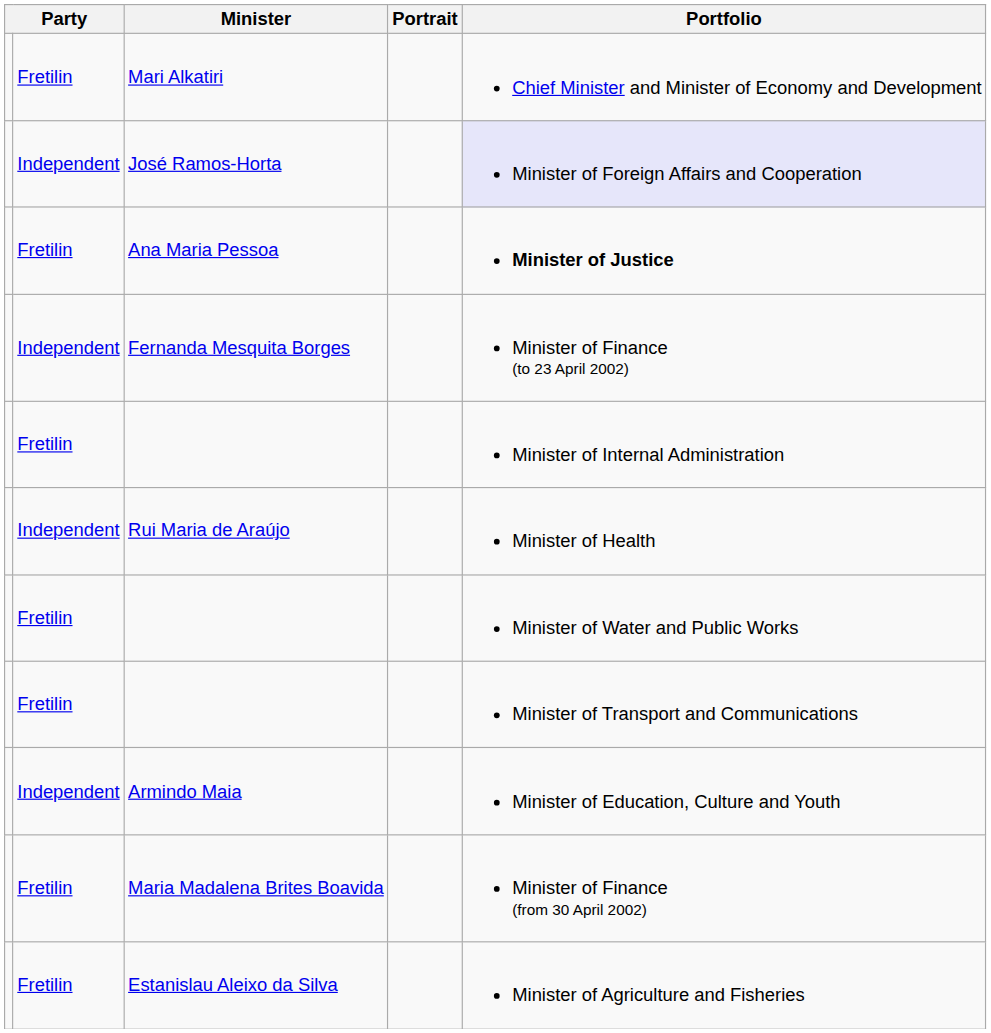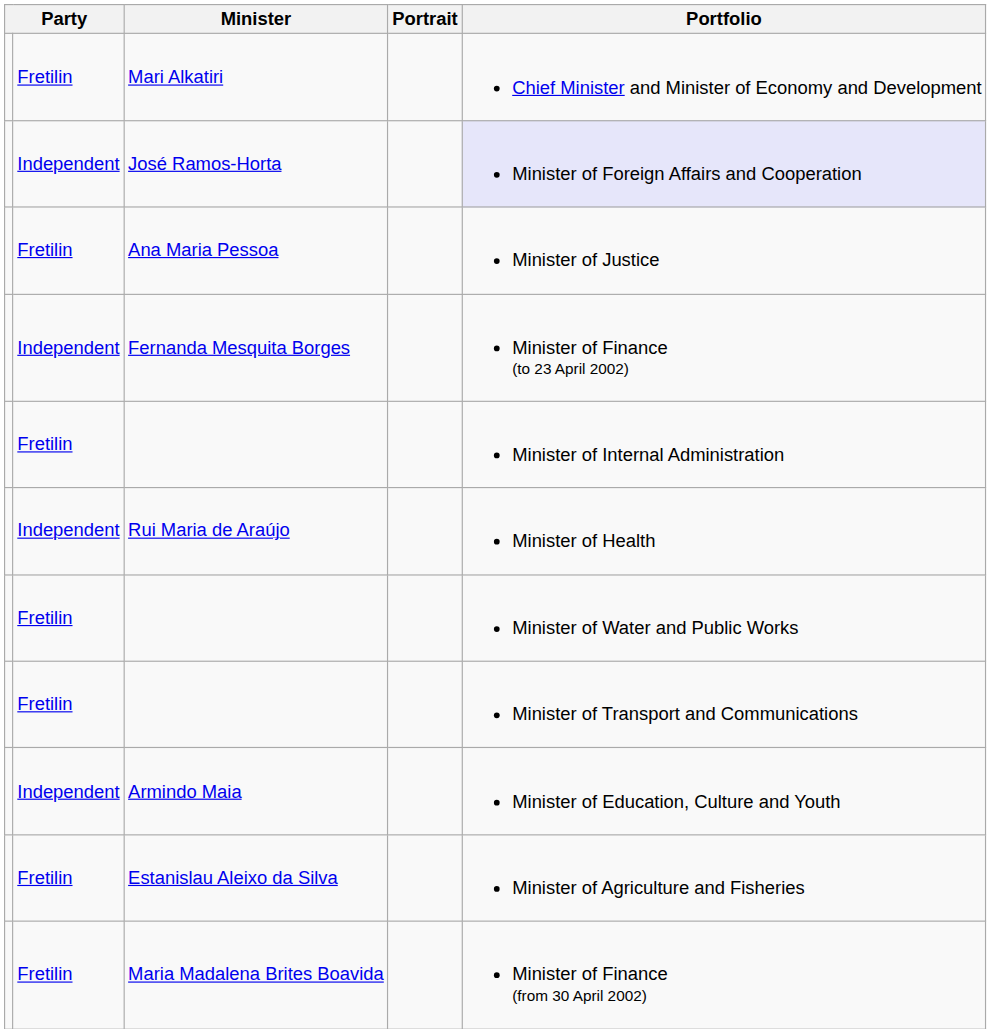Ana Maria Pessoa | Portfolio: bold -> normal
rows swapped: Estanislau Aleixo da Silva <-> Maria Madalena Brites Boavida
